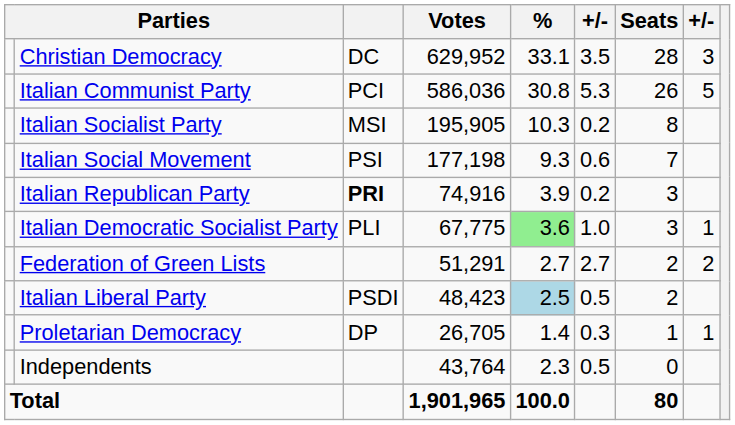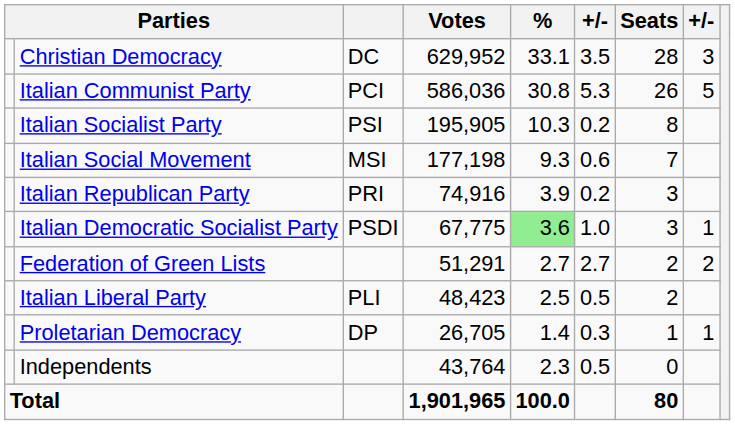Italian Socialist Party | column 3: MSI -> PSI
Italian Social Movement | column 3: PSI -> MSI
Italian Republican Party | column 3: bold -> normal
Italian Democratic Socialist Party | column 3: PLI -> PSDI
Italian Liberal Party | column 3: PSDI -> PLI
Italian Liberal Party | %: lightblue background -> no background
